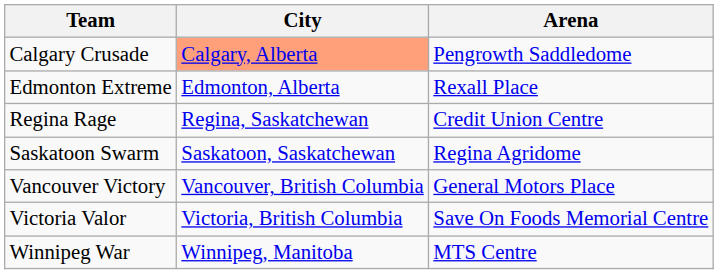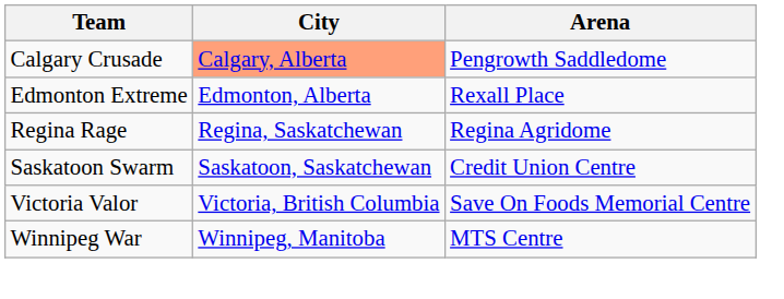Regina Rage | Arena: Credit Union Centre -> Regina Agridome
Saskatoon Swarm | Arena: Regina Agridome -> Credit Union Centre
- row: Vancouver Victory | Vancouver, British Columbia | General Motors Place
